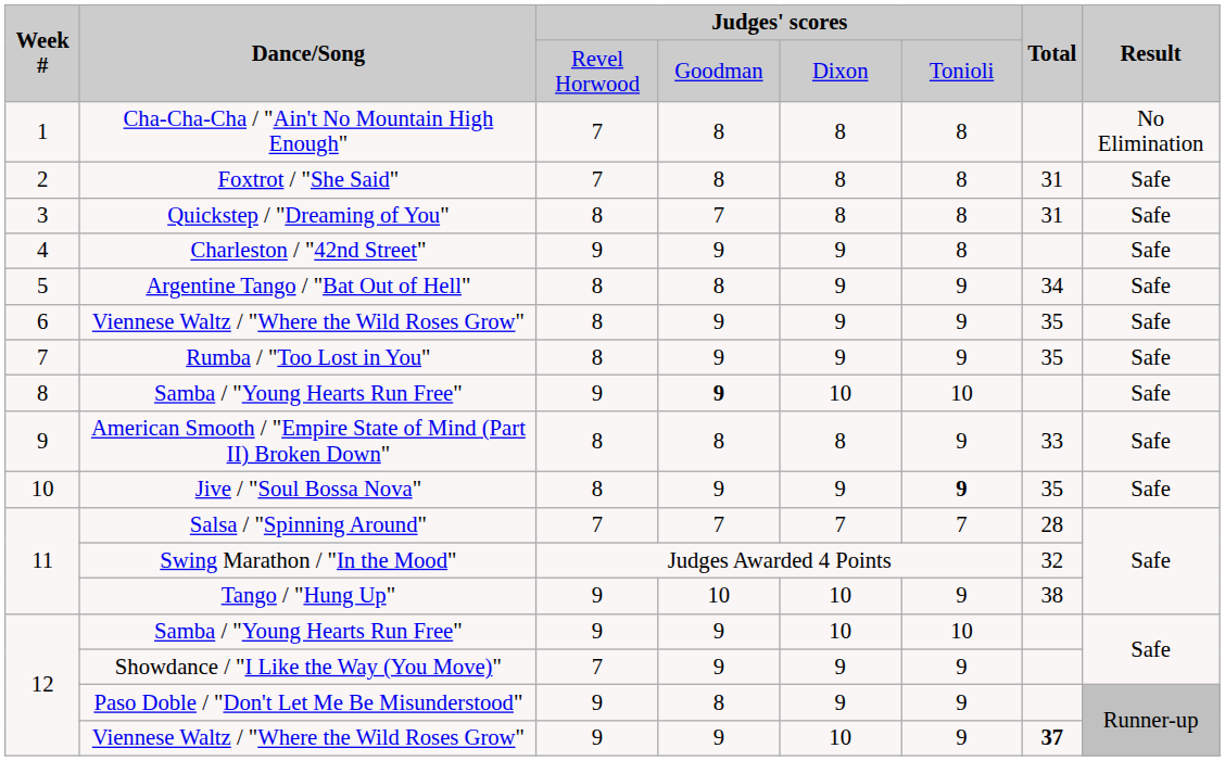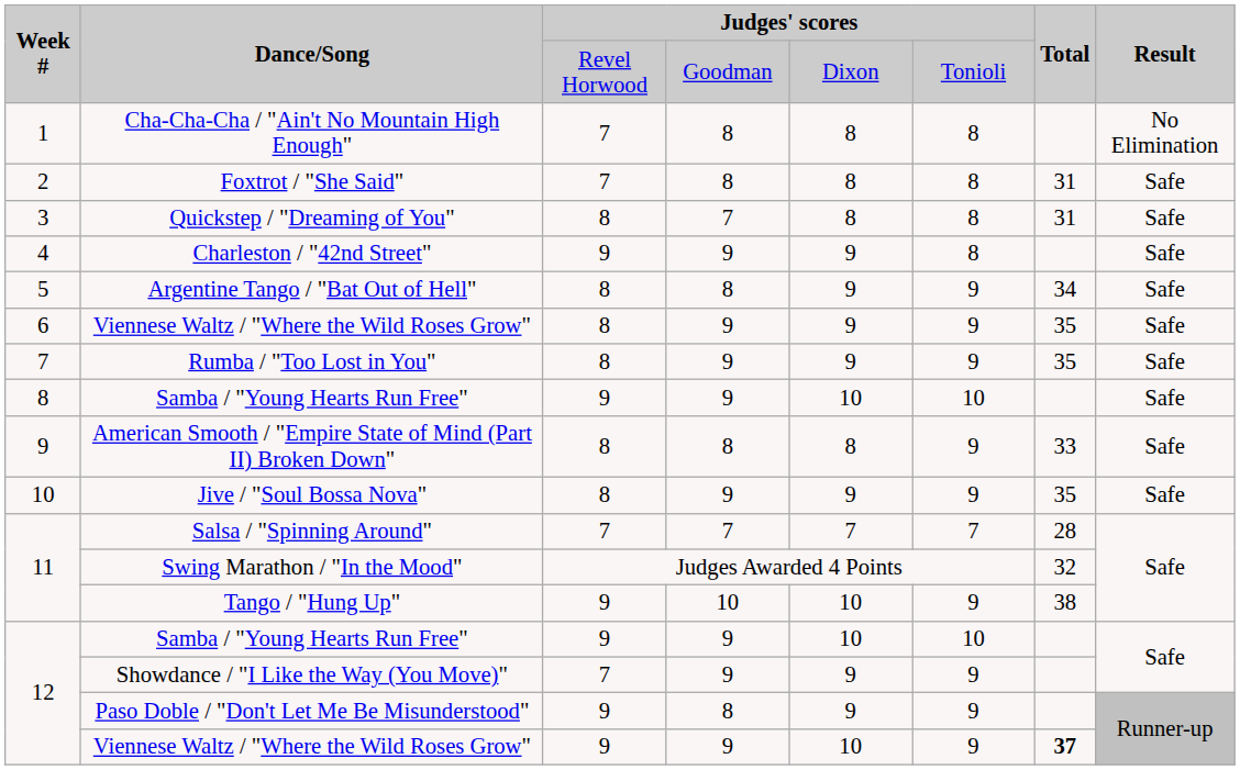8 / Samba / "Young Hearts Run Free" | column 4: bold -> normal
Jive / "Soul Bossa Nova" | column 6: bold -> normal
